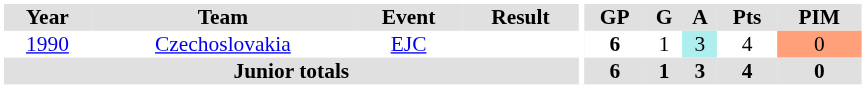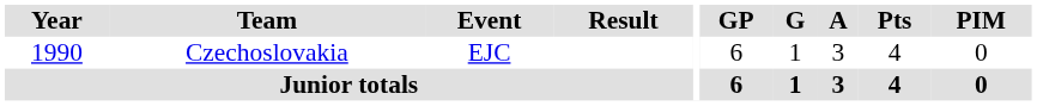Czechoslovakia | GP: bold -> normal
Czechoslovakia | A: paleturquoise background -> no background
Czechoslovakia | PIM: lightsalmon background -> no background
